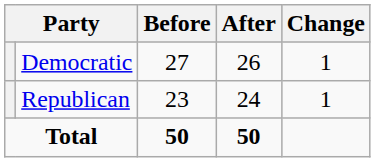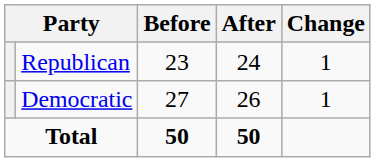rows swapped: Democratic <-> Republican
